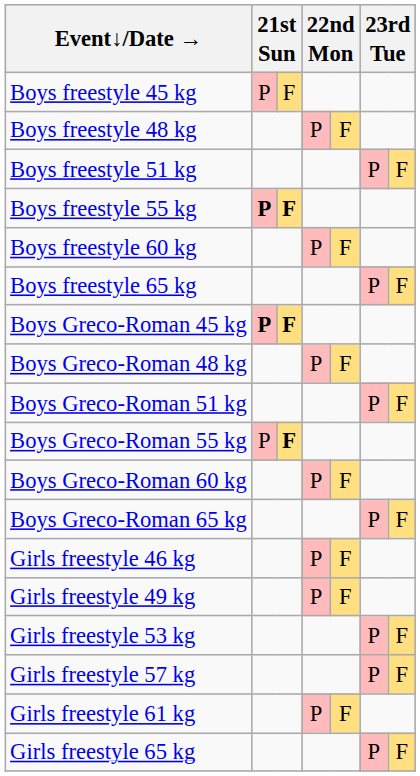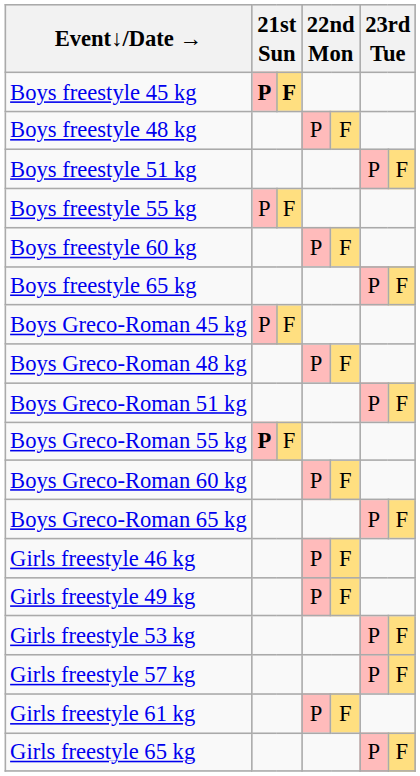Boys freestyle 45 kg | column 2: normal -> bold
Boys freestyle 45 kg | column 3: normal -> bold
Boys freestyle 55 kg | column 2: bold -> normal
Boys freestyle 55 kg | column 3: bold -> normal
Boys Greco-Roman 45 kg | column 2: bold -> normal
Boys Greco-Roman 45 kg | column 3: bold -> normal
Boys Greco-Roman 55 kg | column 2: normal -> bold
Boys Greco-Roman 55 kg | column 3: bold -> normal
